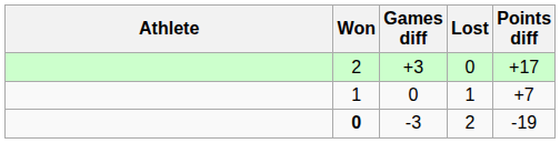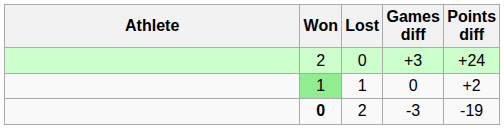columns swapped: Lost <-> Games diff
row 2 | Points diff: +17 -> +24
row 3 | Won: no background -> lightgreen background
row 3 | Points diff: +7 -> +2
